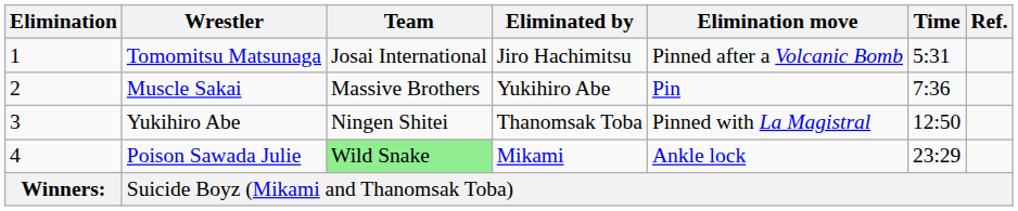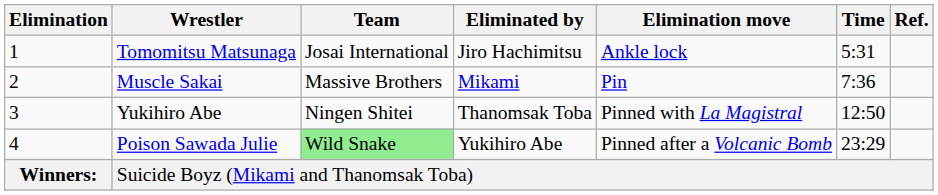Tomomitsu Matsunaga | Elimination move: Pinned after a Volcanic Bomb -> Ankle lock
Muscle Sakai | Eliminated by: Yukihiro Abe -> Mikami
Poison Sawada Julie | Eliminated by: Mikami -> Yukihiro Abe
Poison Sawada Julie | Elimination move: Ankle lock -> Pinned after a Volcanic Bomb
